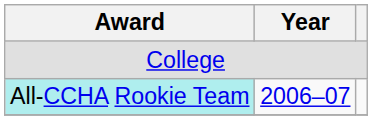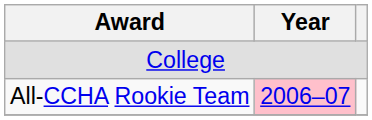All-CCHA Rookie Team | Award: paleturquoise background -> no background
All-CCHA Rookie Team | Year: no background -> pink background
